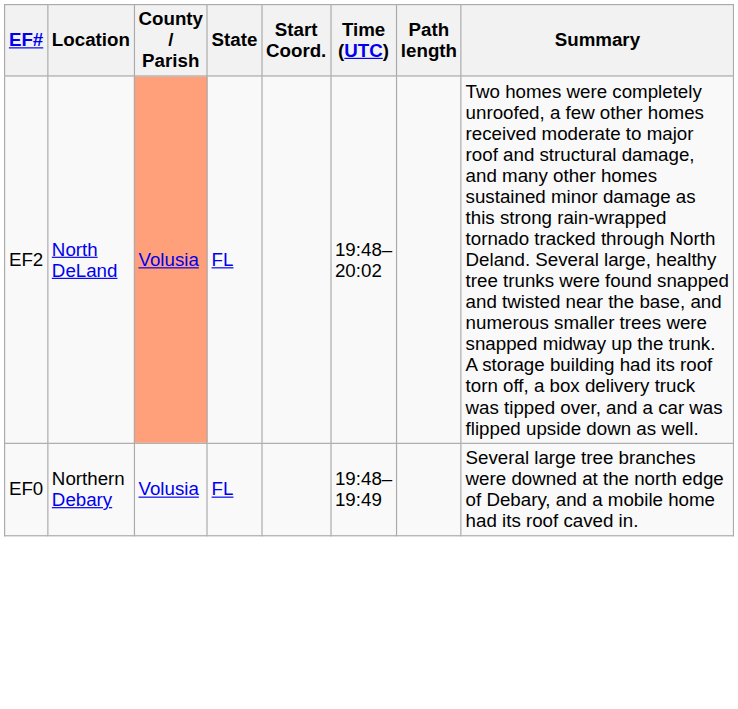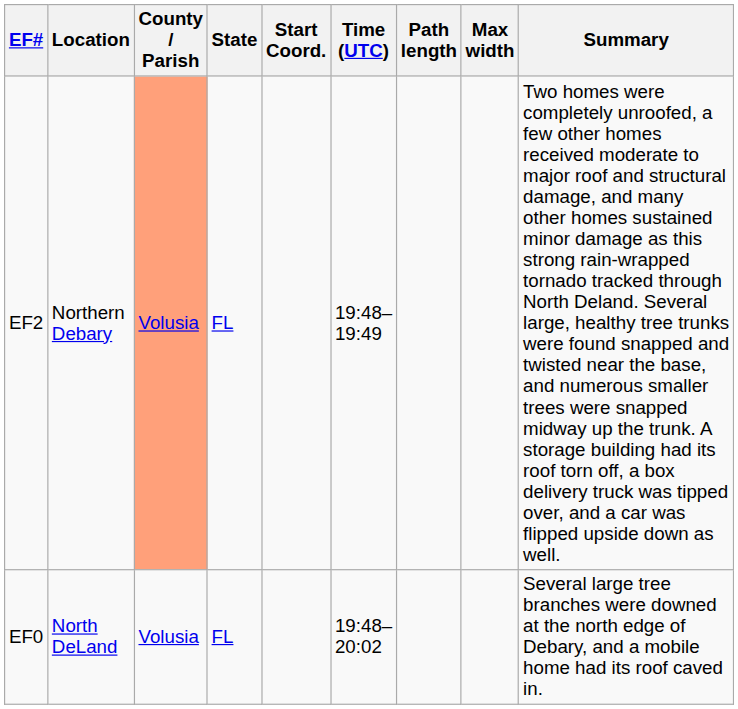+ column: Max width
EF2 | Location: North DeLand -> Northern Debary
EF2 | Time (UTC): 19:48–20:02 -> 19:48–19:49
EF0 | Location: Northern Debary -> North DeLand
EF0 | Time (UTC): 19:48–19:49 -> 19:48–20:02
